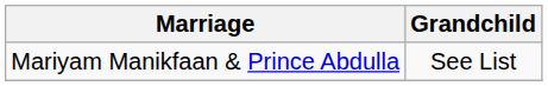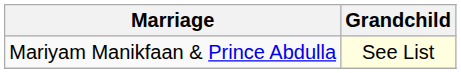Mariyam Manikfaan & Prince Abdulla | Grandchild: no background -> lightyellow background
